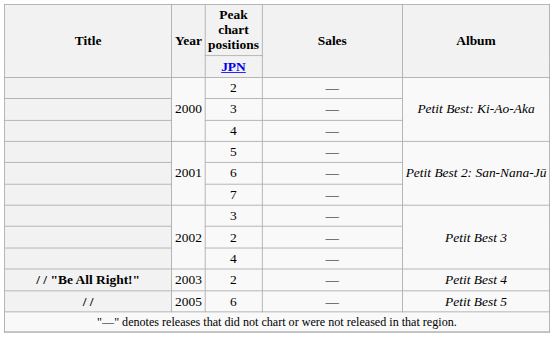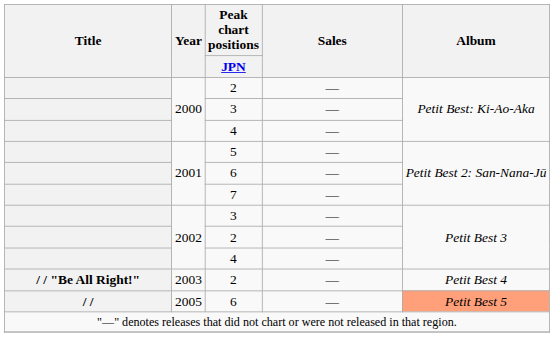2005 / 6 | Album: no background -> lightsalmon background
